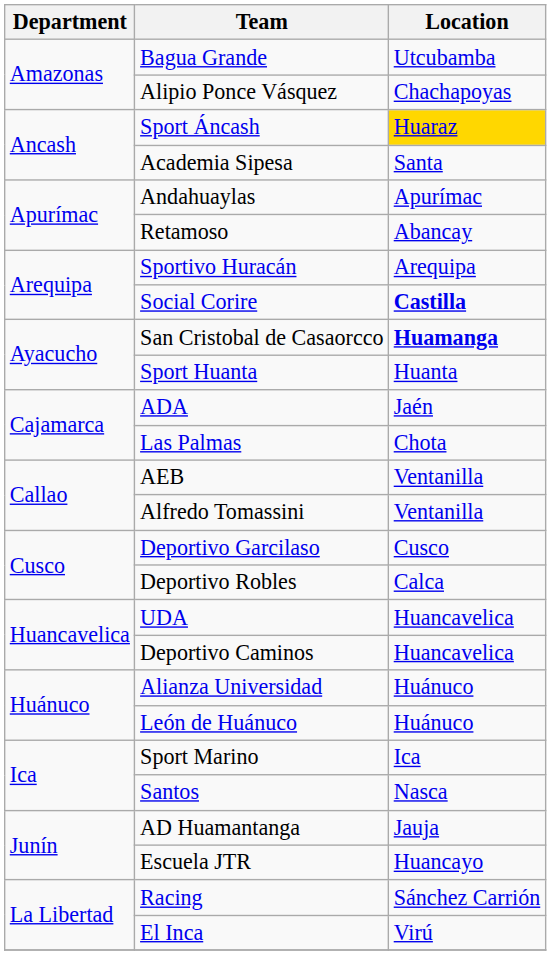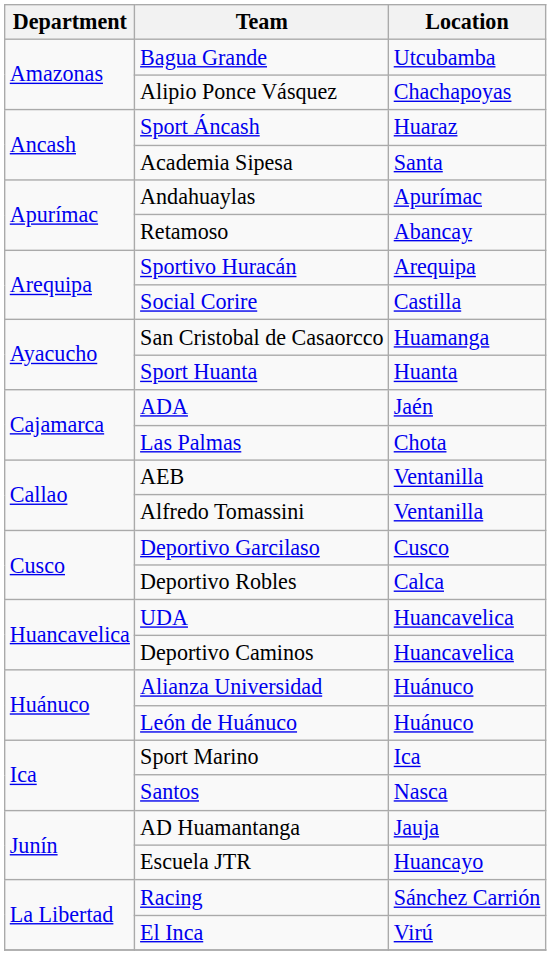Sport Áncash | Location: gold background -> no background
Social Corire | Location: bold -> normal
San Cristobal de Casaorcco | Location: bold -> normal
